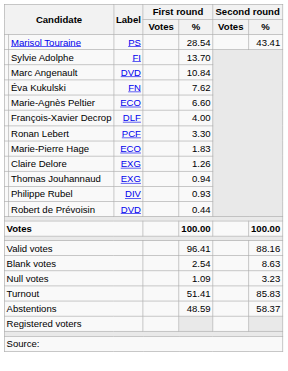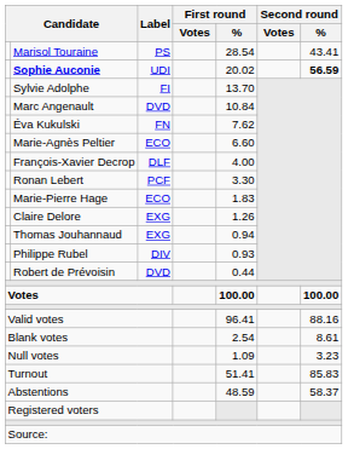+ row: Sophie Auconie | UDI | 20.02 | 56.59
Blank votes | Second round / %: 8.63 -> 8.61
